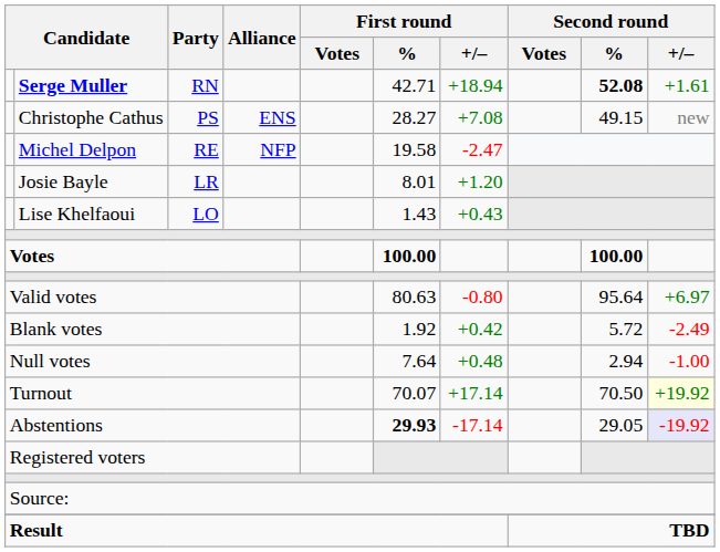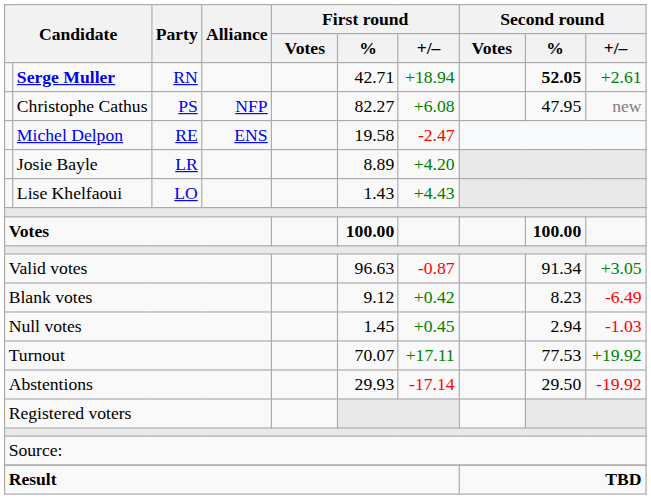Serge Muller | Second round / %: 52.08 -> 52.05
Serge Muller | Second round / +/–: +1.61 -> +2.61
Christophe Cathus | Alliance: ENS -> NFP
Christophe Cathus | First round / %: 28.27 -> 82.27
Christophe Cathus | First round / +/–: +7.08 -> +6.08
Christophe Cathus | Second round / %: 49.15 -> 47.95
Michel Delpon | Alliance: NFP -> ENS
Josie Bayle | First round / %: 8.01 -> 8.89
Josie Bayle | First round / +/–: +1.20 -> +4.20
Lise Khelfaoui | First round / +/–: +0.43 -> +4.43
Valid votes | First round / %: 80.63 -> 96.63
Valid votes | First round / +/–: -0.80 -> -0.87
Valid votes | Second round / %: 95.64 -> 91.34
Valid votes | Second round / +/–: +6.97 -> +3.05
Blank votes | First round / %: 1.92 -> 9.12
Blank votes | Second round / %: 5.72 -> 8.23
Blank votes | Second round / +/–: -2.49 -> -6.49
Null votes | First round / %: 7.64 -> 1.45
Null votes | First round / +/–: +0.48 -> +0.45
Null votes | Second round / +/–: -1.00 -> -1.03
Turnout | First round / +/–: +17.14 -> +17.11
Turnout | Second round / %: 70.50 -> 77.53
Turnout | Second round / +/–: lightyellow background -> no background
Abstentions | First round / %: bold -> normal
Abstentions | Second round / %: 29.05 -> 29.50
Abstentions | Second round / +/–: lavender background -> no background
